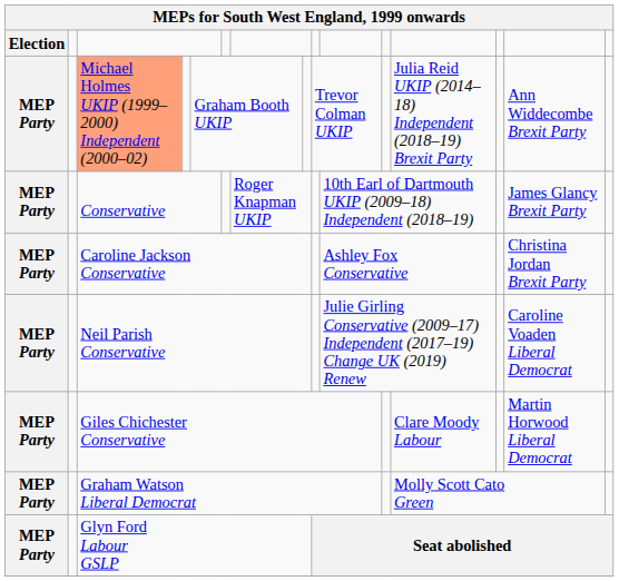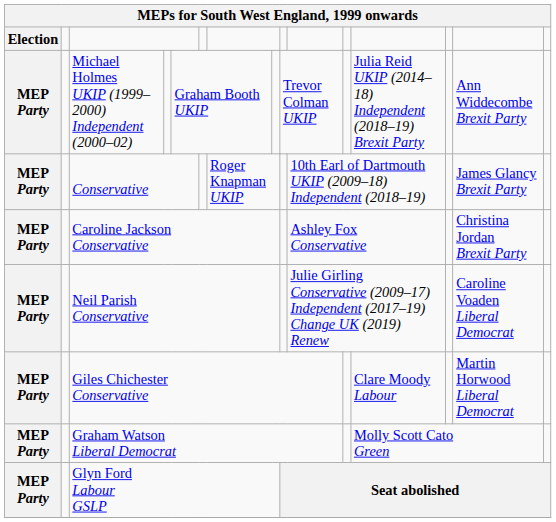Michael Holmes UKIP (1999–2000) Independent (2000–02) | column 3: lightsalmon background -> no background
